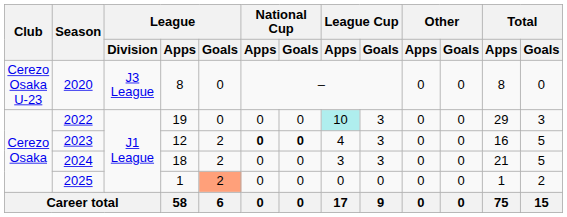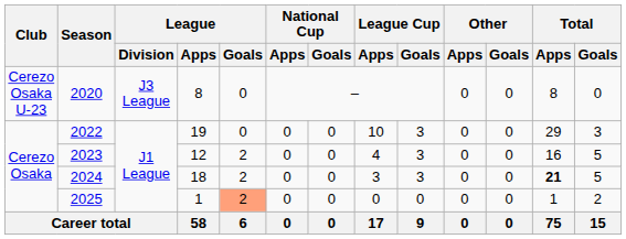2022 | League Cup / Apps: paleturquoise background -> no background
2023 | National Cup / Apps: bold -> normal
2023 | National Cup / Goals: bold -> normal
2024 | Total / Apps: normal -> bold
